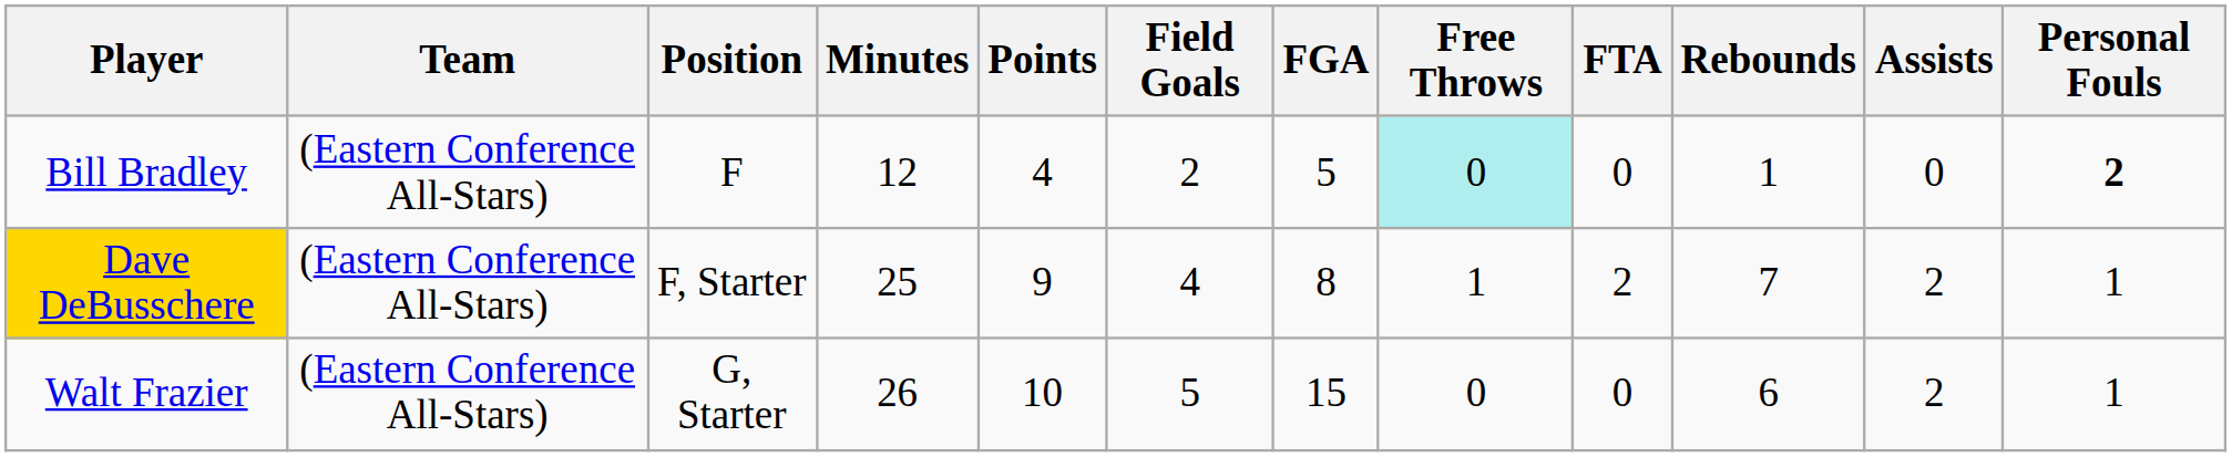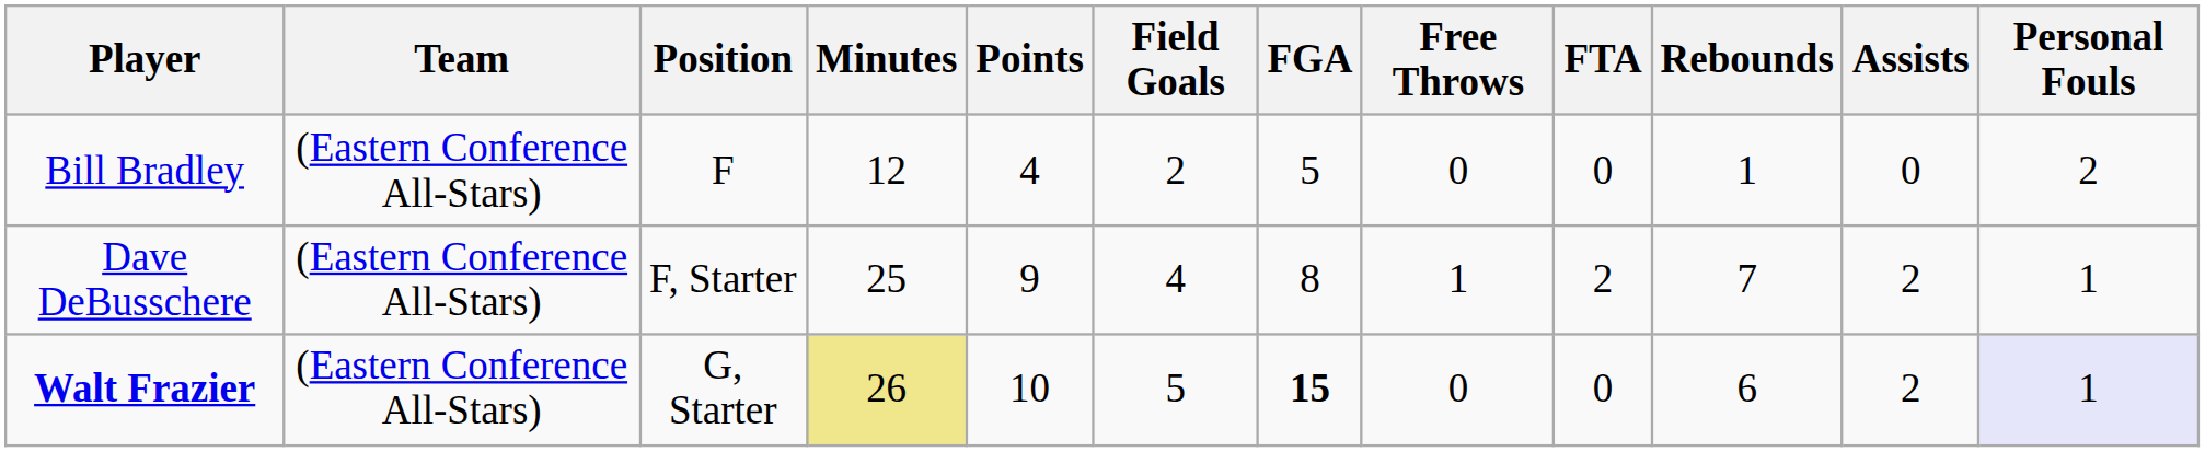row 2 | Free Throws: paleturquoise background -> no background
row 2 | Personal Fouls: bold -> normal
row 3 | Player: gold background -> no background
row 4 | Player: normal -> bold
row 4 | Minutes: no background -> khaki background
row 4 | FGA: normal -> bold
row 4 | Personal Fouls: no background -> lavender background
